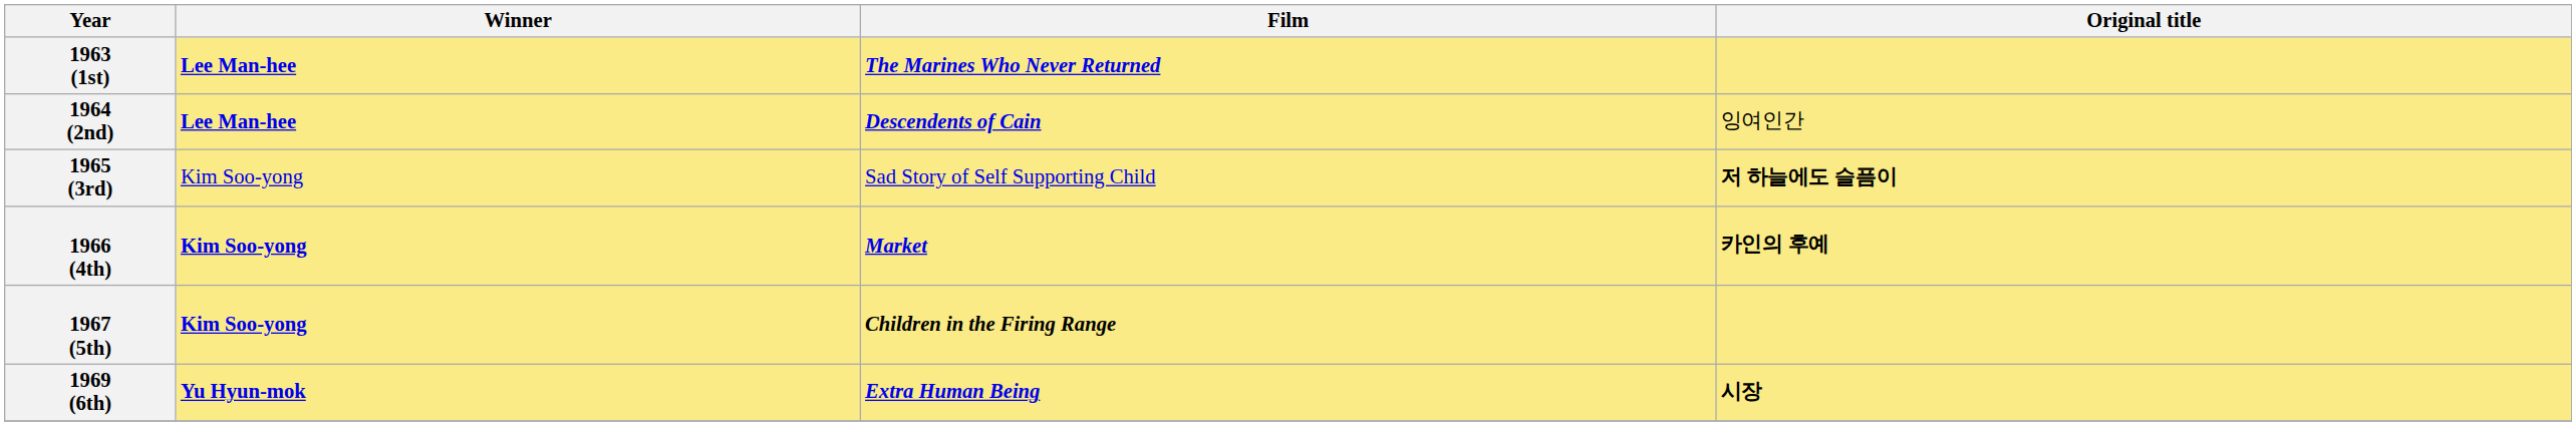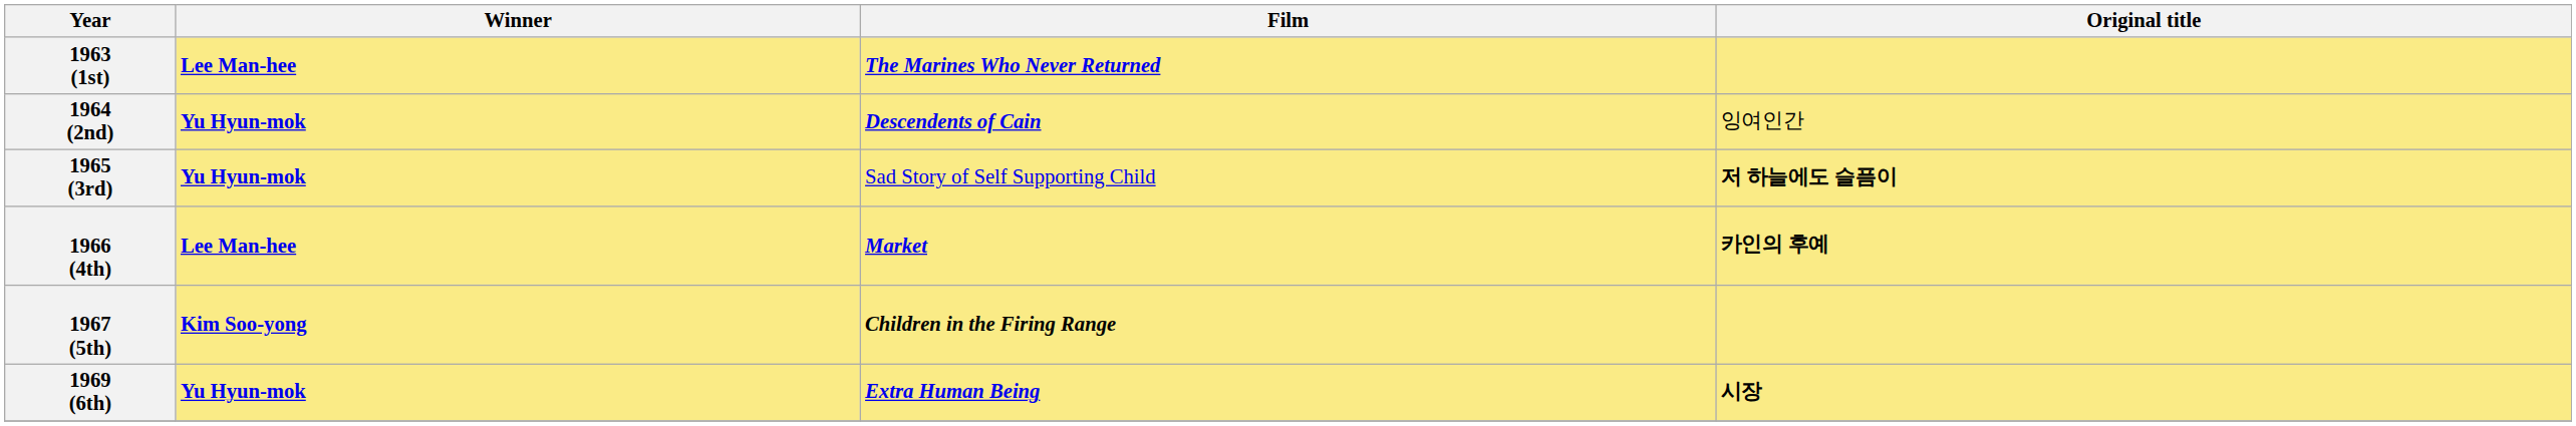1964 (2nd) | Winner: Lee Man-hee -> Yu Hyun-mok
1965 (3rd) | Winner: Kim Soo-yong -> Yu Hyun-mok
1966 (4th) | Winner: Kim Soo-yong -> Lee Man-hee
